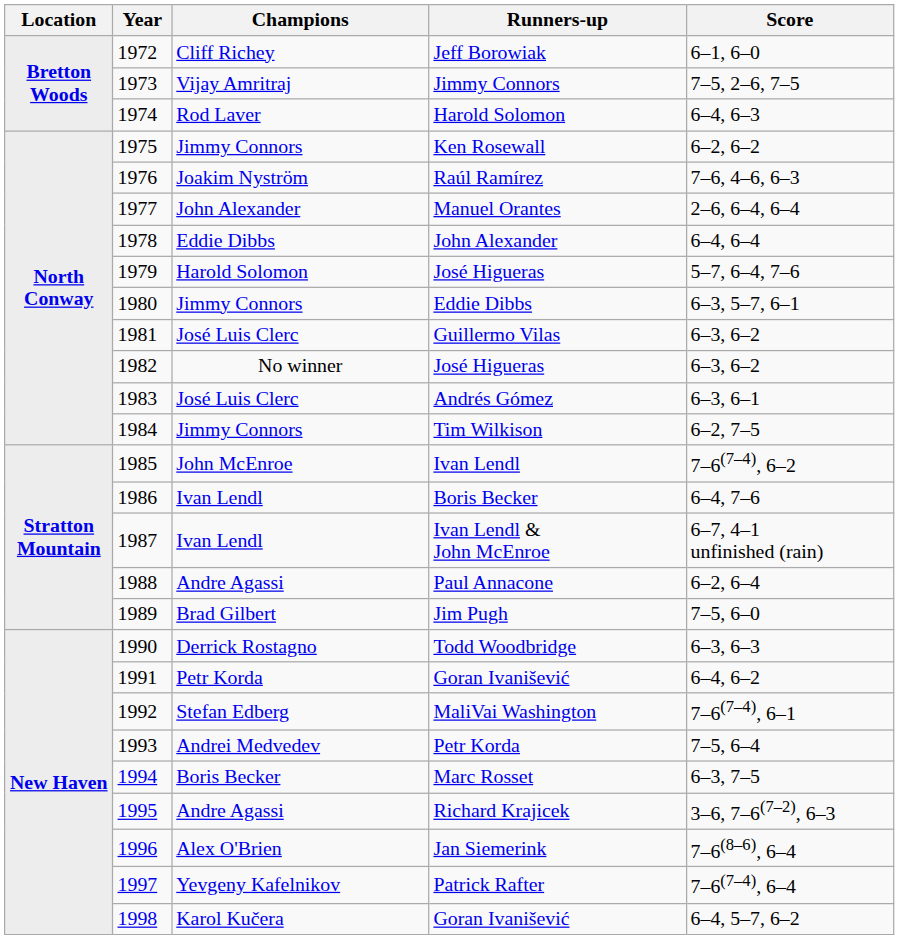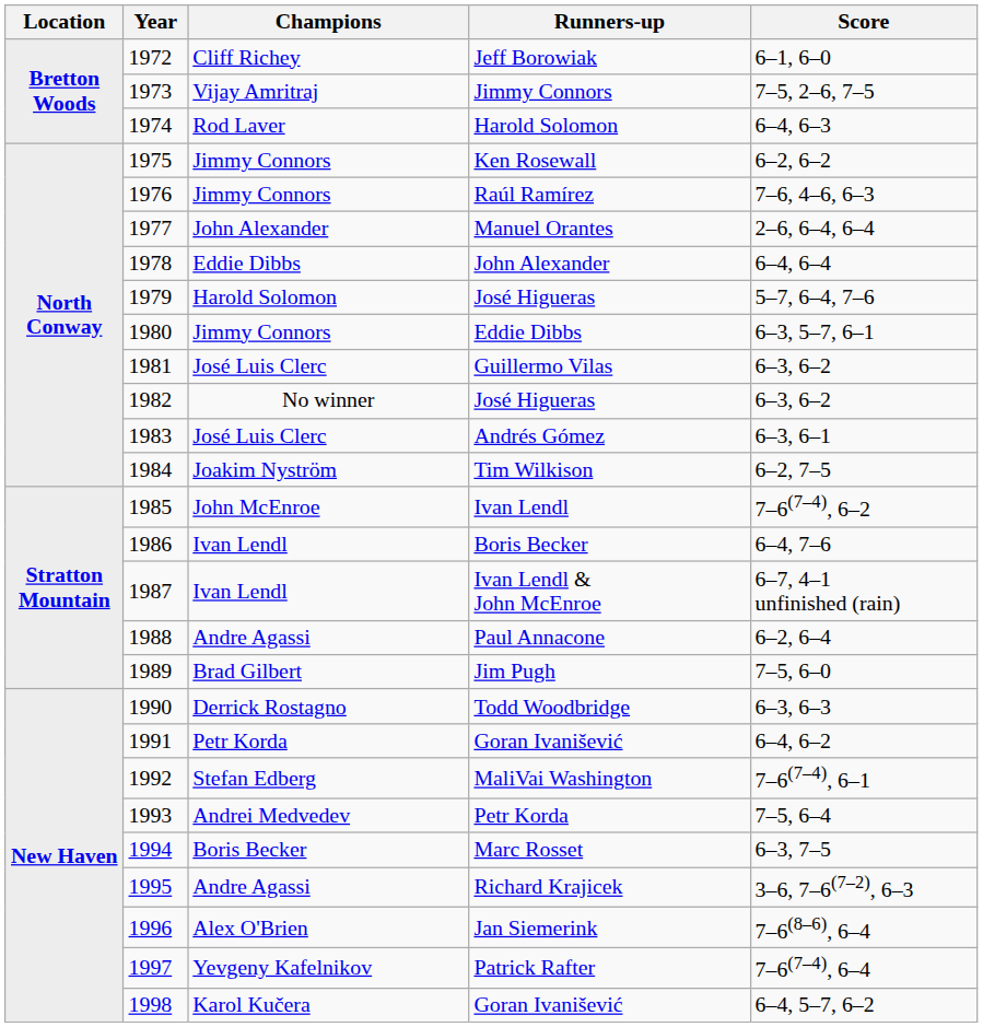Raúl Ramírez | Champions: Joakim Nyström -> Jimmy Connors
Tim Wilkison | Champions: Jimmy Connors -> Joakim Nyström
